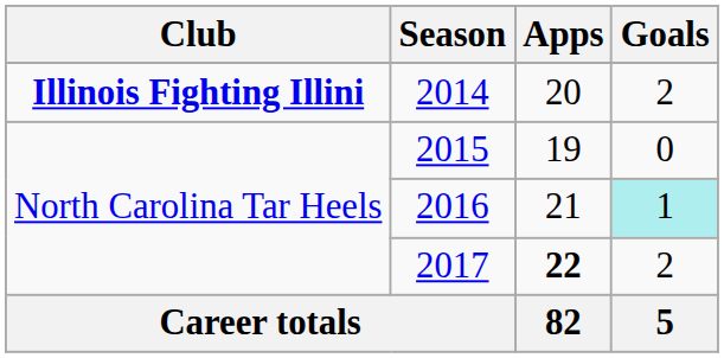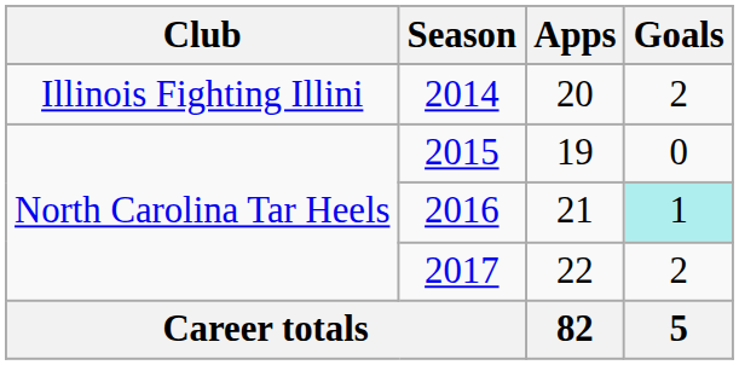2014 | Club: bold -> normal
2017 | Apps: bold -> normal
